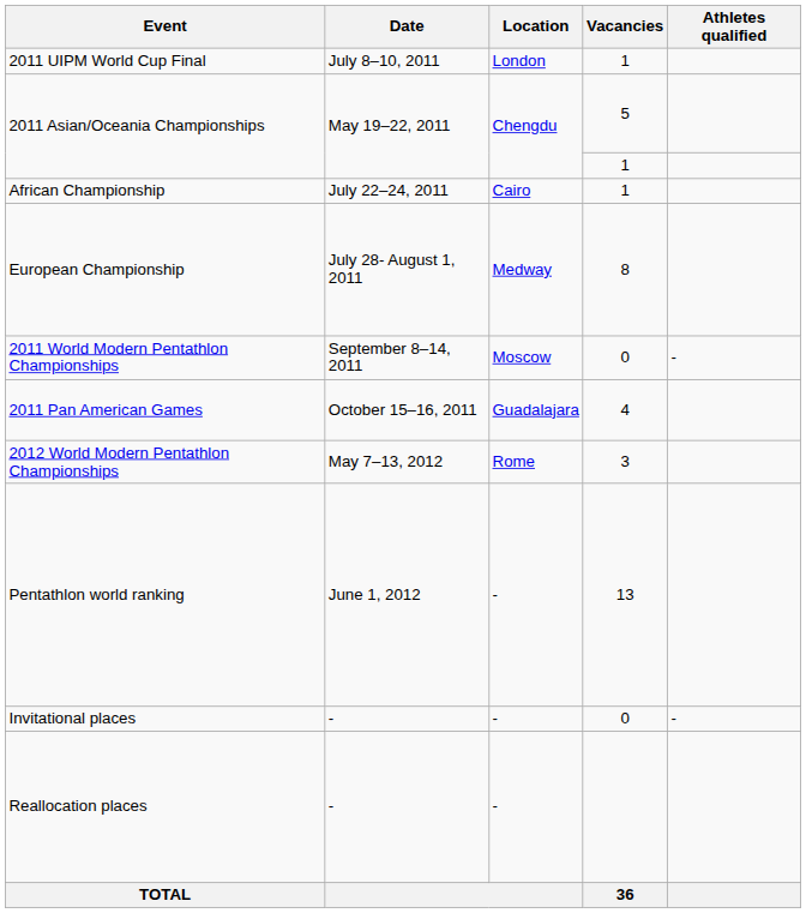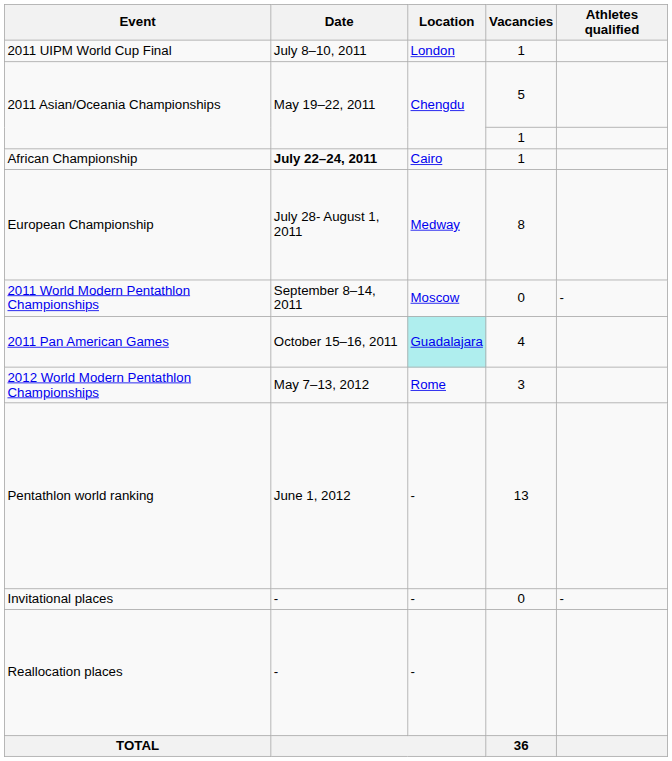African Championship | Date: normal -> bold
2011 Pan American Games | Location: no background -> paleturquoise background
